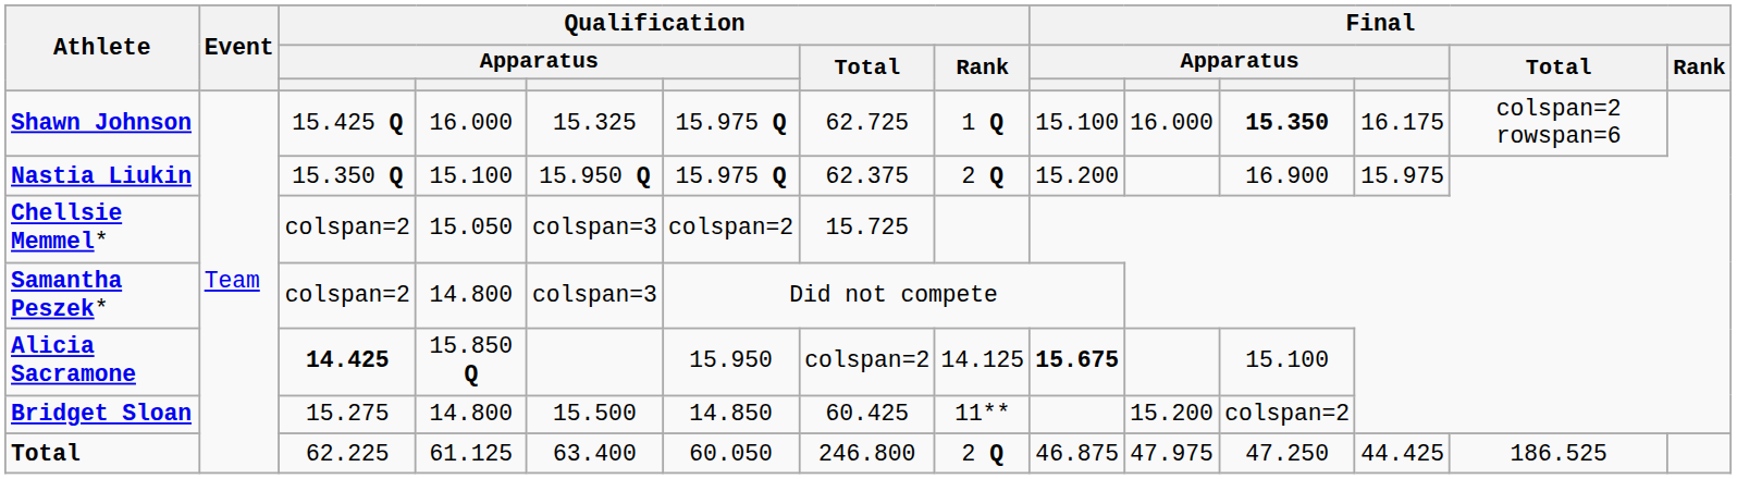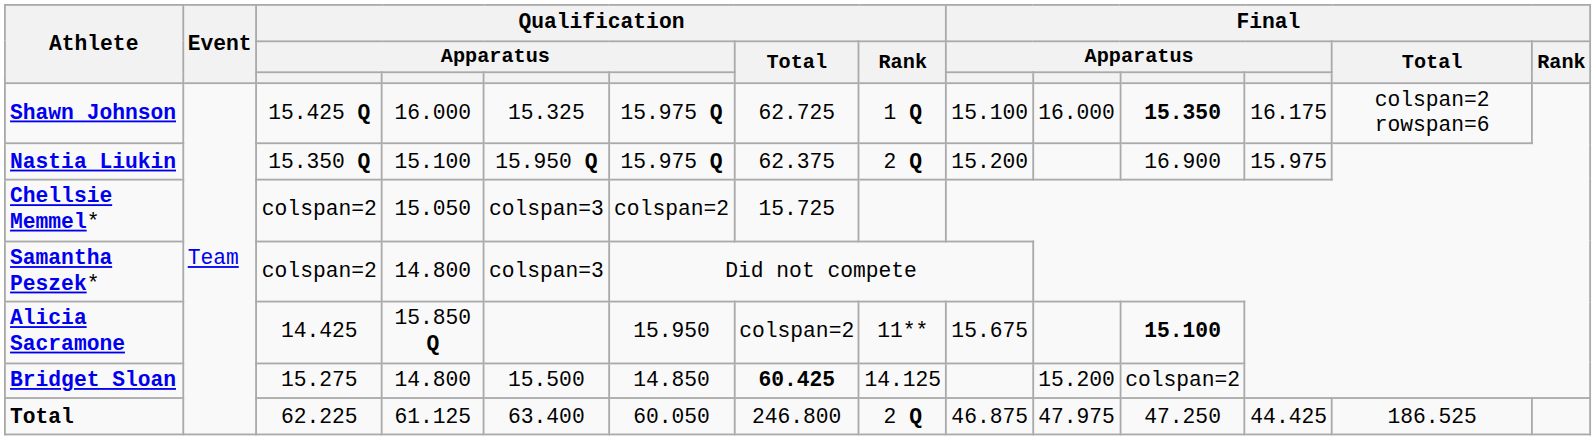Alicia Sacramone | column 3: bold -> normal
Alicia Sacramone | Qualification / Rank: 14.125 -> 11**
Alicia Sacramone | column 9: bold -> normal
Alicia Sacramone | column 11: normal -> bold
Bridget Sloan | Qualification / Total: normal -> bold
Bridget Sloan | Qualification / Rank: 11** -> 14.125
